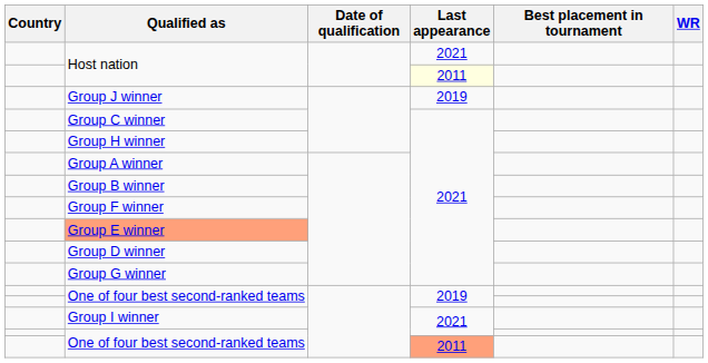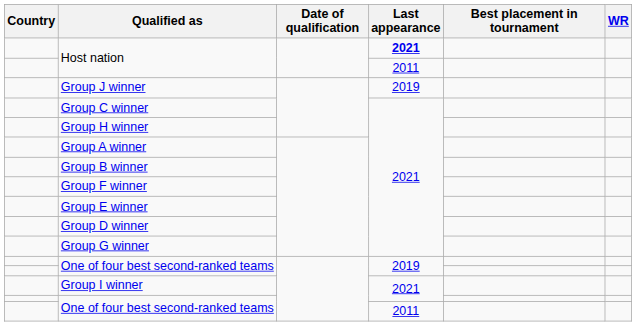Host nation / 2021 | Last appearance: normal -> bold
Host nation / 2011 | Last appearance: lightyellow background -> no background
Group E winner | Qualified as: lightsalmon background -> no background
One of four best second-ranked teams / 2011 | Last appearance: lightsalmon background -> no background
